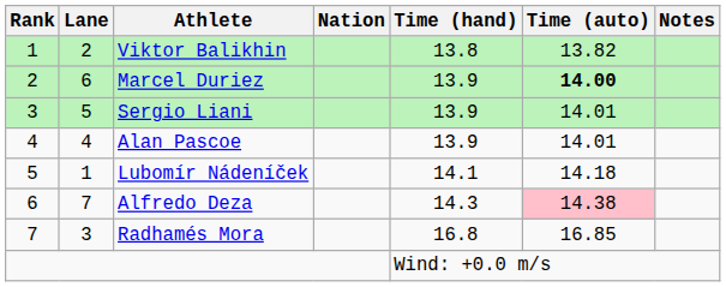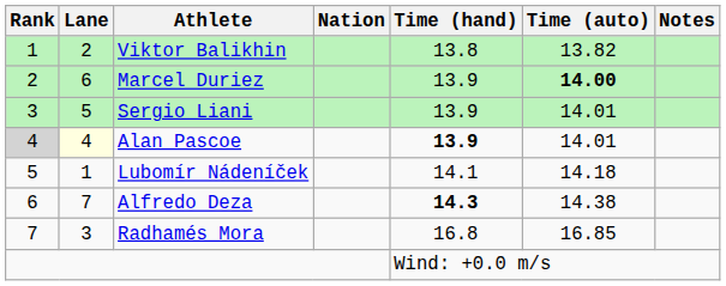Alan Pascoe | Rank: no background -> lightgrey background
Alan Pascoe | Lane: no background -> lightyellow background
Alan Pascoe | Time (hand): normal -> bold
Alfredo Deza | Time (hand): normal -> bold
Alfredo Deza | Time (auto): pink background -> no background
